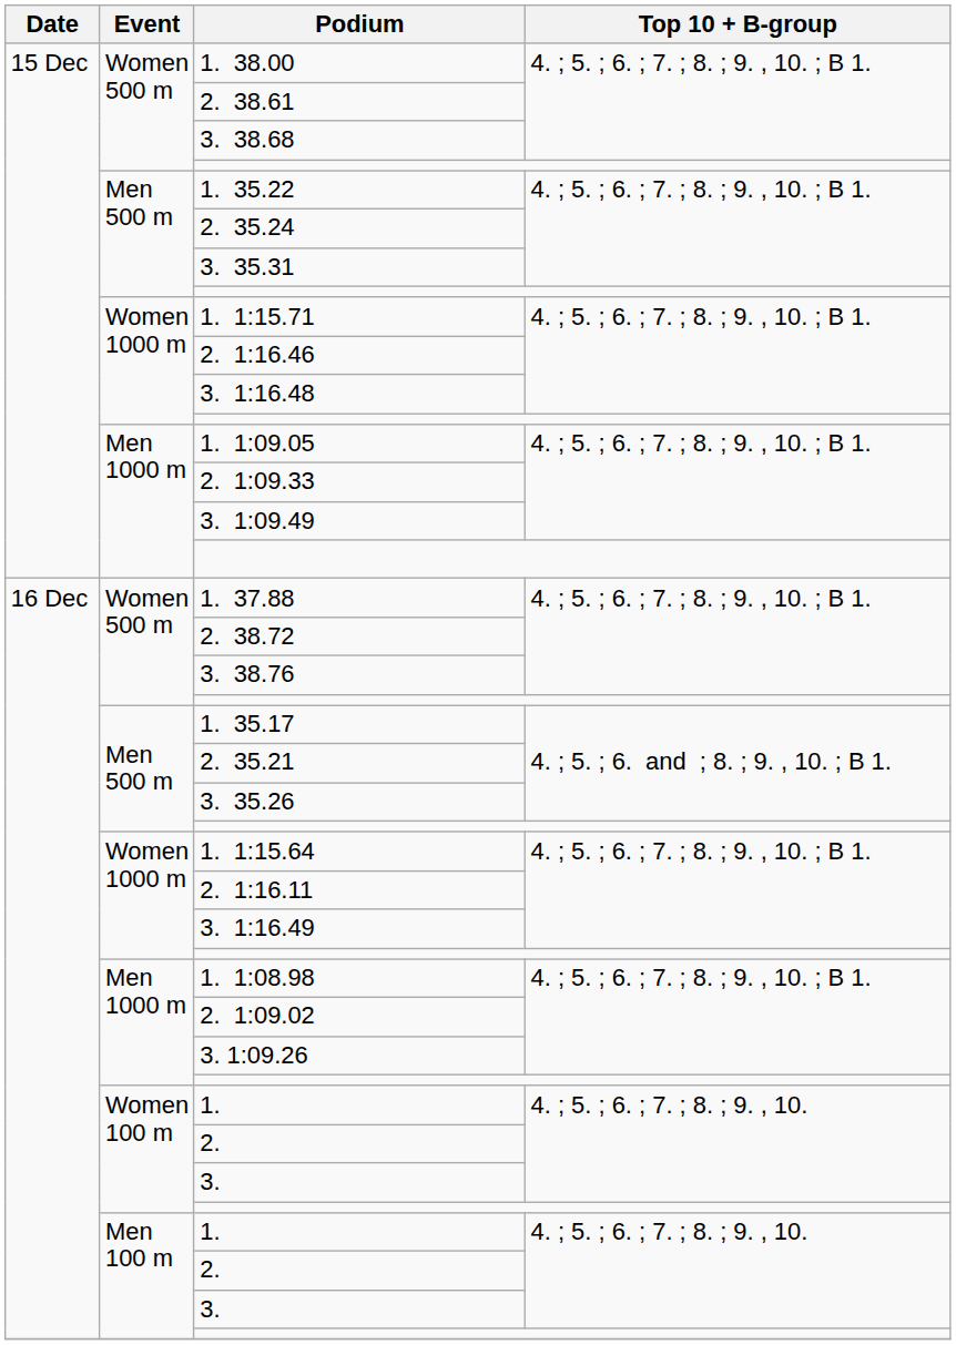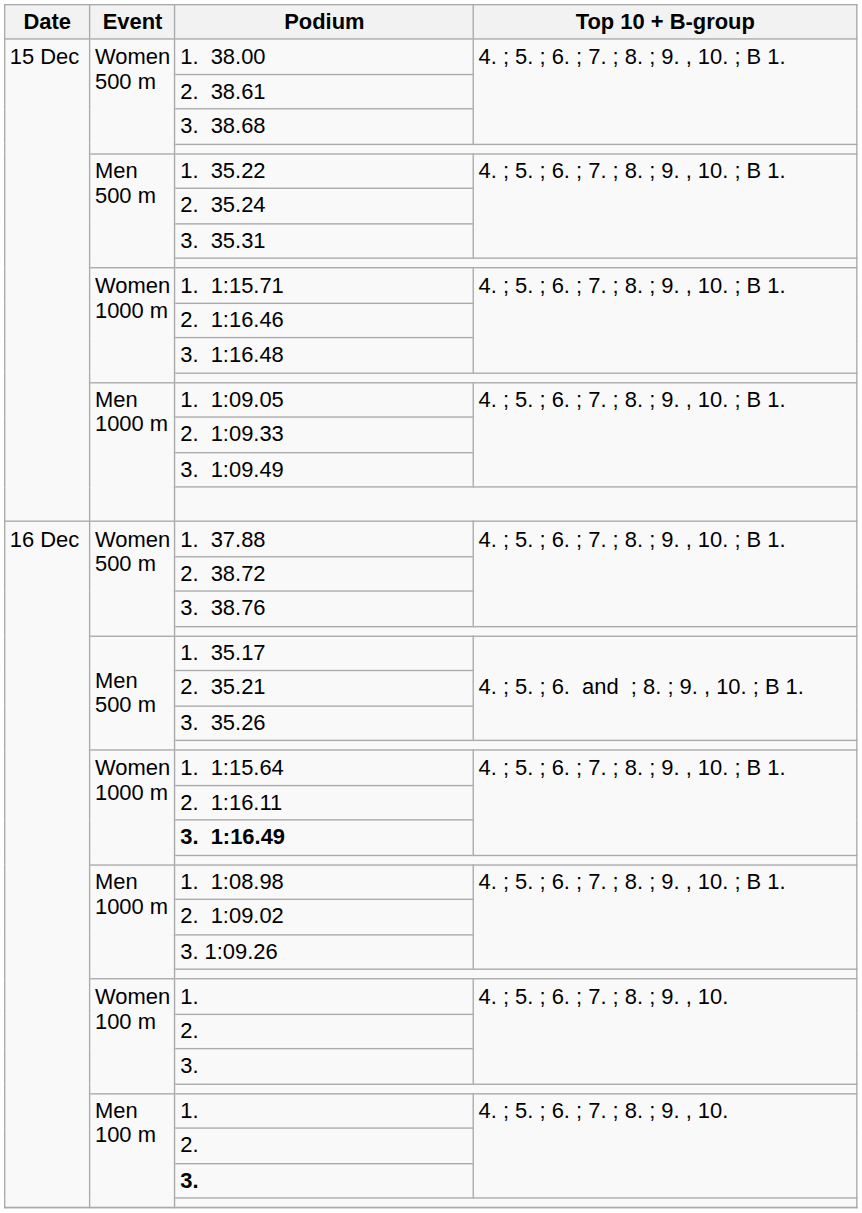3. 1:16.49 | Podium: normal -> bold
Men 100 m / 3. | Podium: normal -> bold
